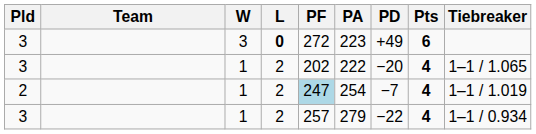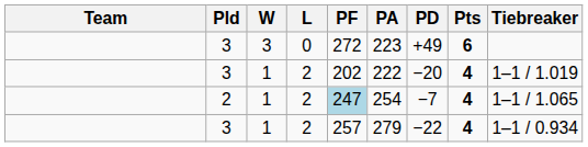columns swapped: Team <-> Pld
row 2 | L: bold -> normal
row 3 | Tiebreaker: 1–1 / 1.065 -> 1–1 / 1.019
row 4 | Tiebreaker: 1–1 / 1.019 -> 1–1 / 1.065
